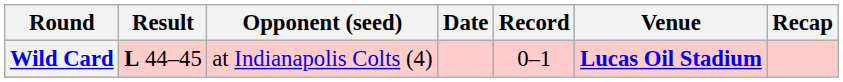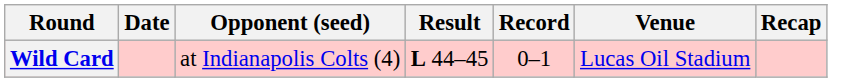columns swapped: Date <-> Result
Wild Card | Venue: bold -> normal
